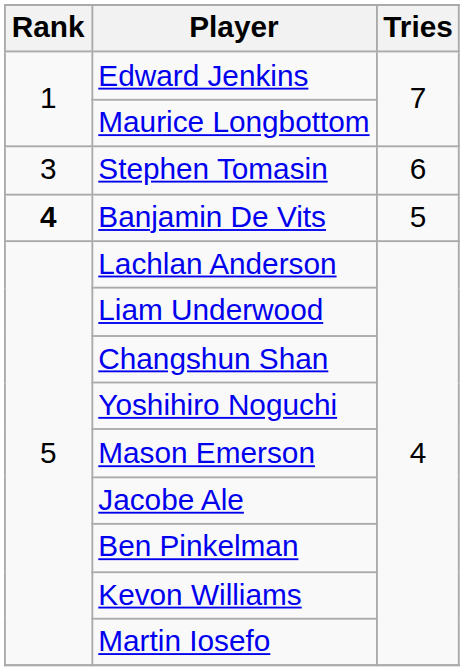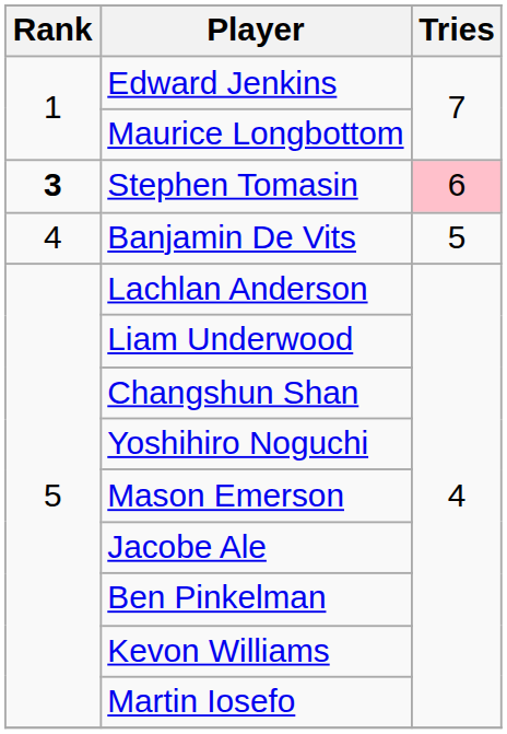Stephen Tomasin | Rank: normal -> bold
Stephen Tomasin | Tries: no background -> pink background
Banjamin De Vits | Rank: bold -> normal
